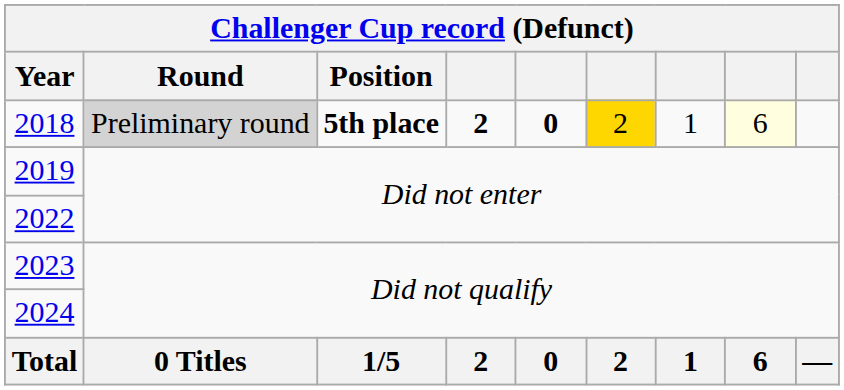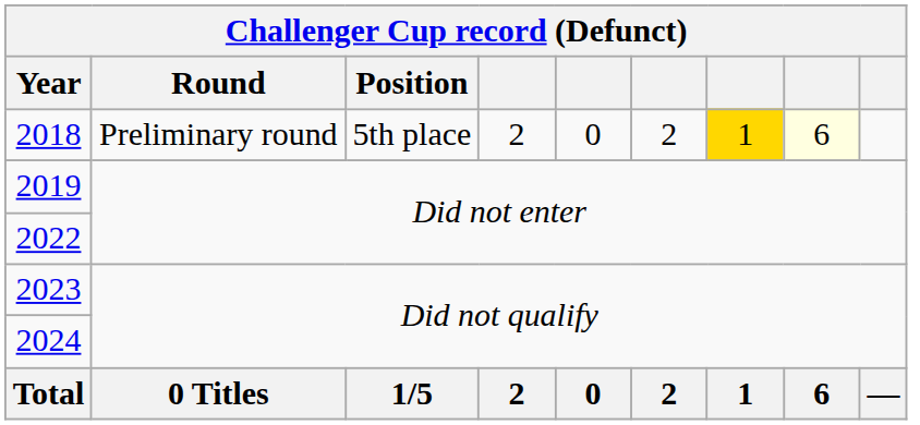2018 | Round: lightgrey background -> no background
2018 | Position: bold -> normal
2018 | column 4: bold -> normal
2018 | column 5: bold -> normal
2018 | column 6: gold background -> no background
2018 | column 7: no background -> gold background
